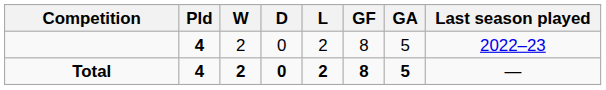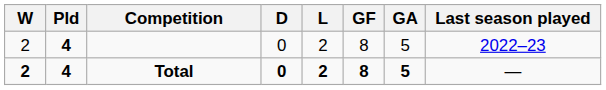columns swapped: Competition <-> W
